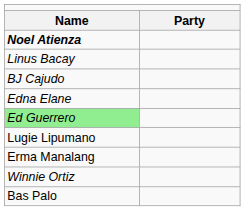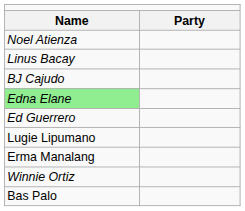Noel Atienza | column 1: bold -> normal
Edna Elane | column 1: no background -> lightgreen background
Ed Guerrero | column 1: lightgreen background -> no background
